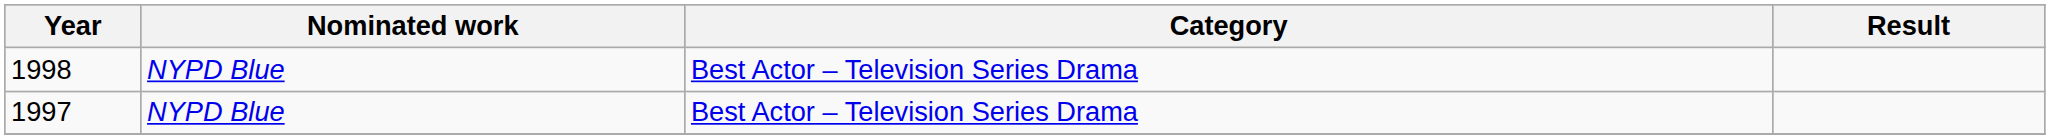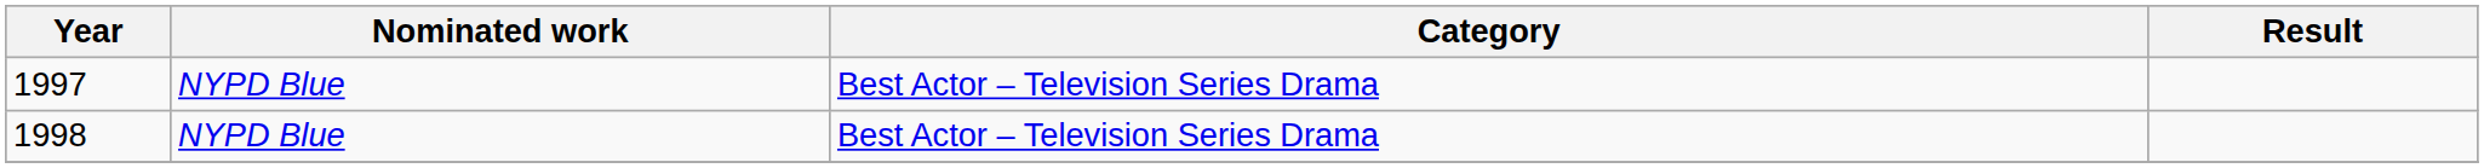rows swapped: 1997 <-> 1998
